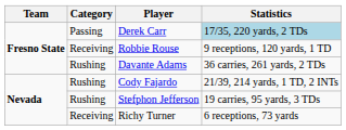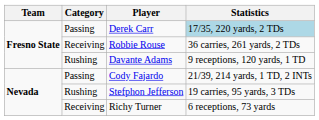Robbie Rouse | Statistics: 9 receptions, 120 yards, 1 TD -> 36 carries, 261 yards, 2 TDs
Davante Adams | Statistics: 36 carries, 261 yards, 2 TDs -> 9 receptions, 120 yards, 1 TD
Cody Fajardo | Category: Rushing -> Passing
